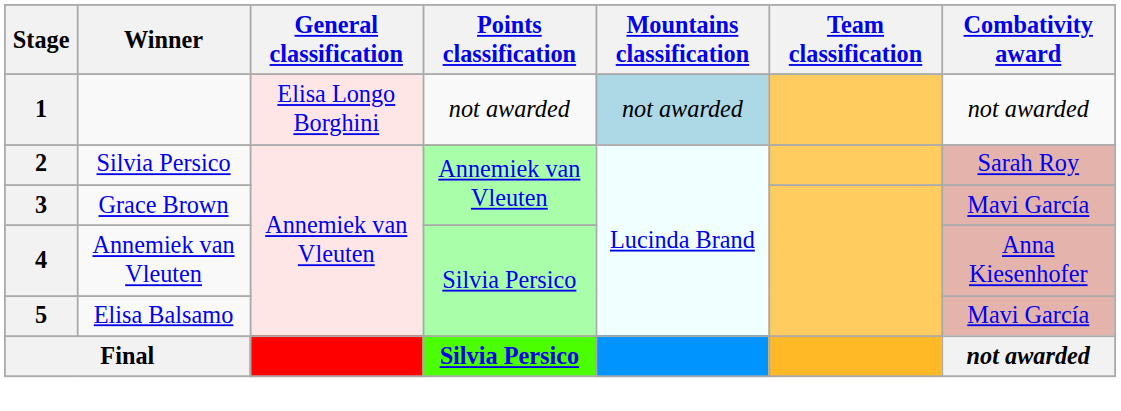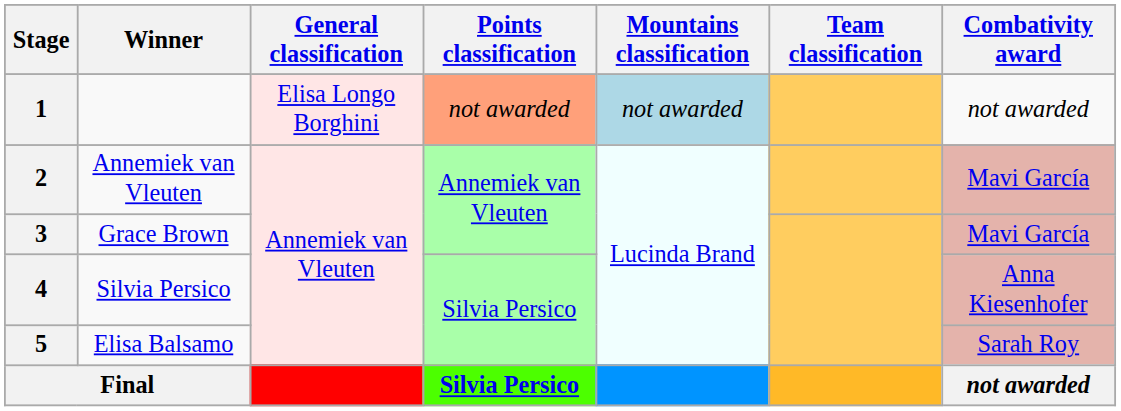1 | Points classification: no background -> lightsalmon background
2 | Winner: Silvia Persico -> Annemiek van Vleuten
2 | Combativity award: Sarah Roy -> Mavi García
4 | Winner: Annemiek van Vleuten -> Silvia Persico
5 | Combativity award: Mavi García -> Sarah Roy
